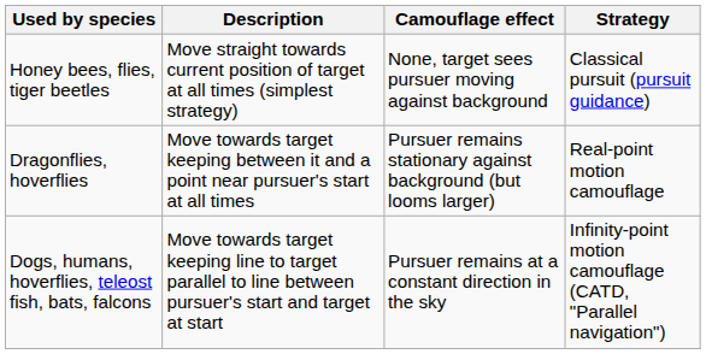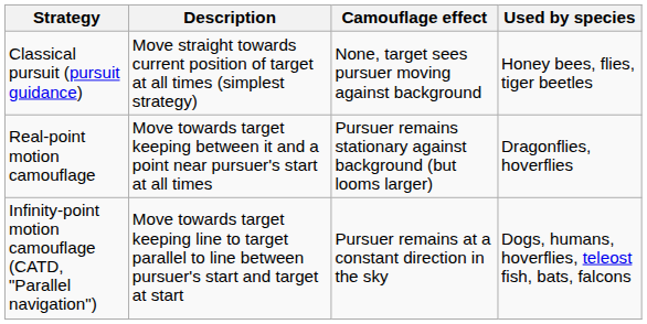columns swapped: Strategy <-> Used by species
